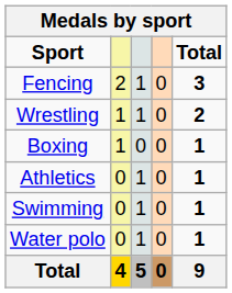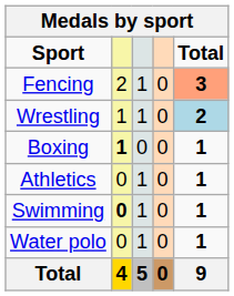Fencing | Total: no background -> lightsalmon background
Wrestling | Total: no background -> lightblue background
Boxing | column 2: normal -> bold
Swimming | column 2: normal -> bold
